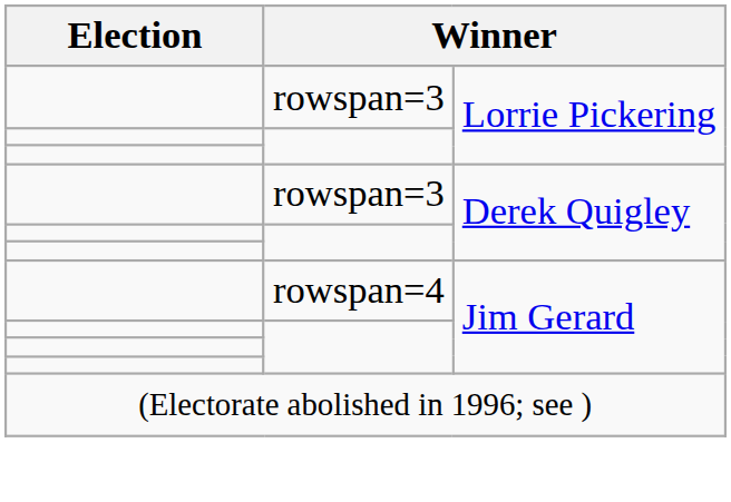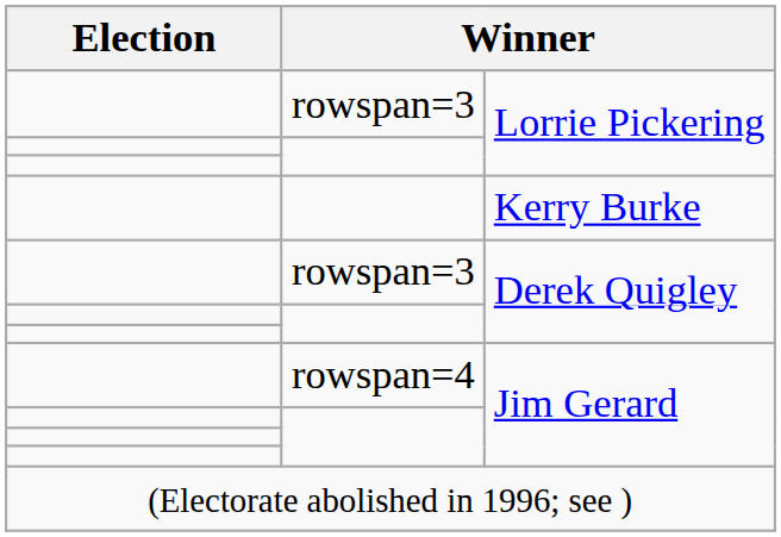+ row: Kerry Burke
